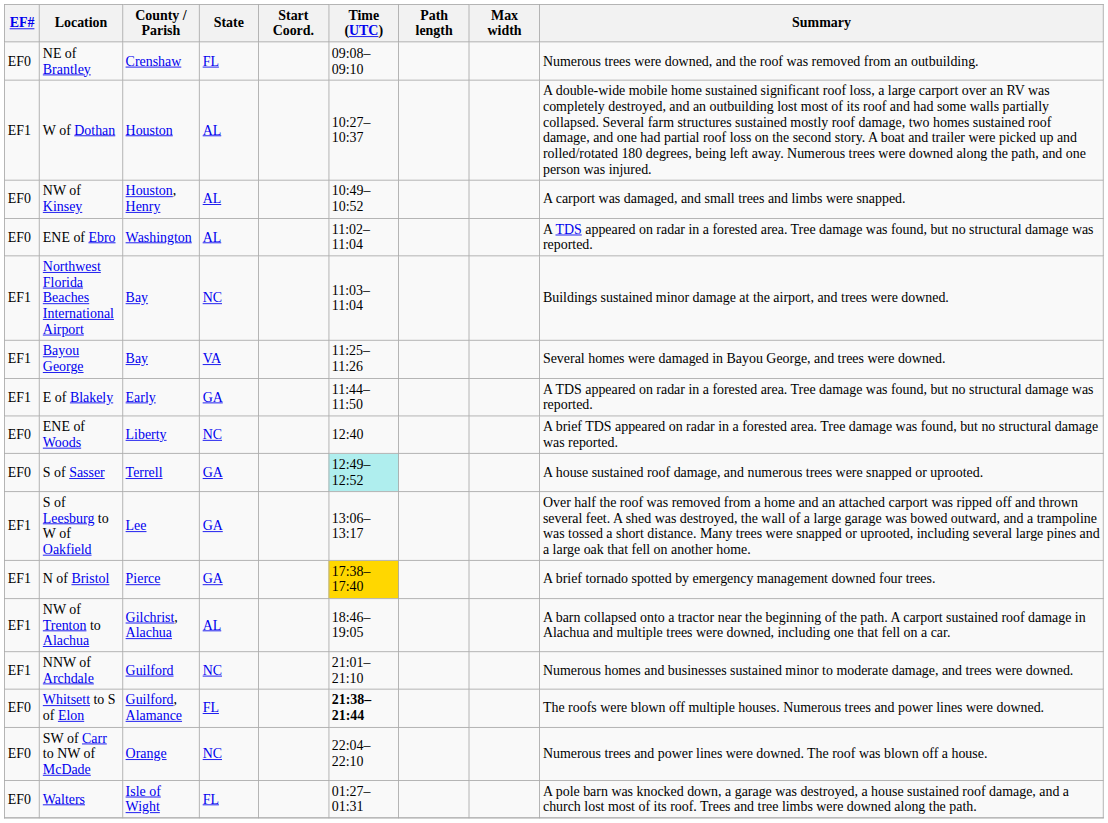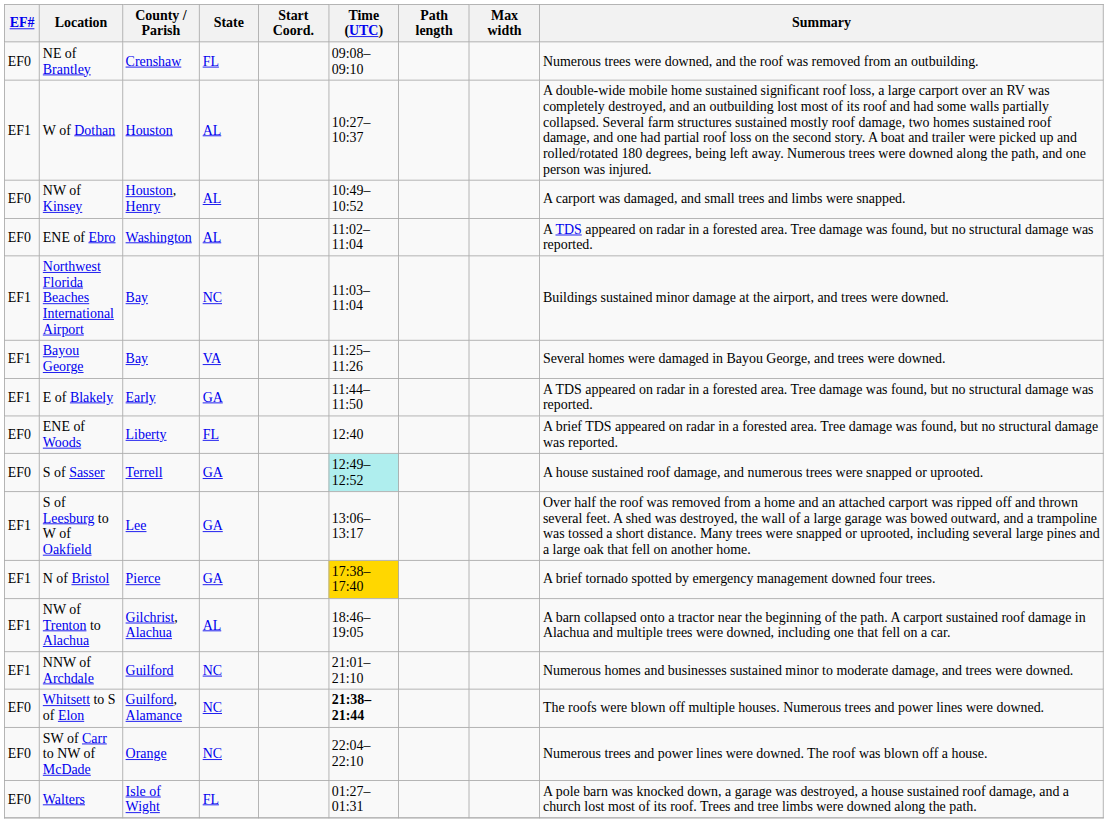ENE of Woods | State: NC -> FL
Whitsett to S of Elon | State: FL -> NC
